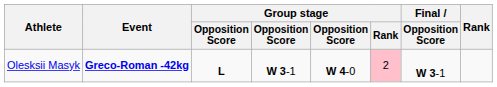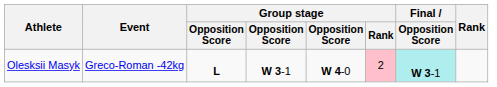Olesksii Masyk | Event: bold -> normal
Olesksii Masyk | Final / Opposition Score: no background -> paleturquoise background
